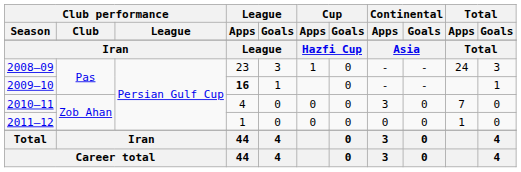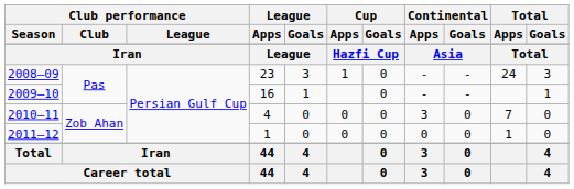2009–10 | League / Apps: bold -> normal
